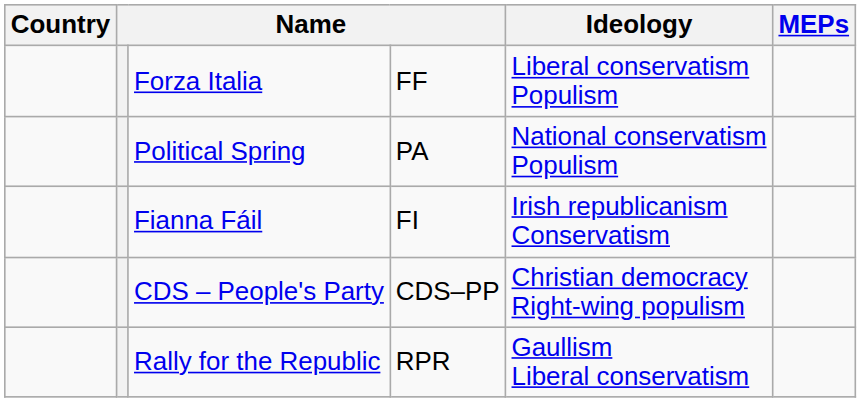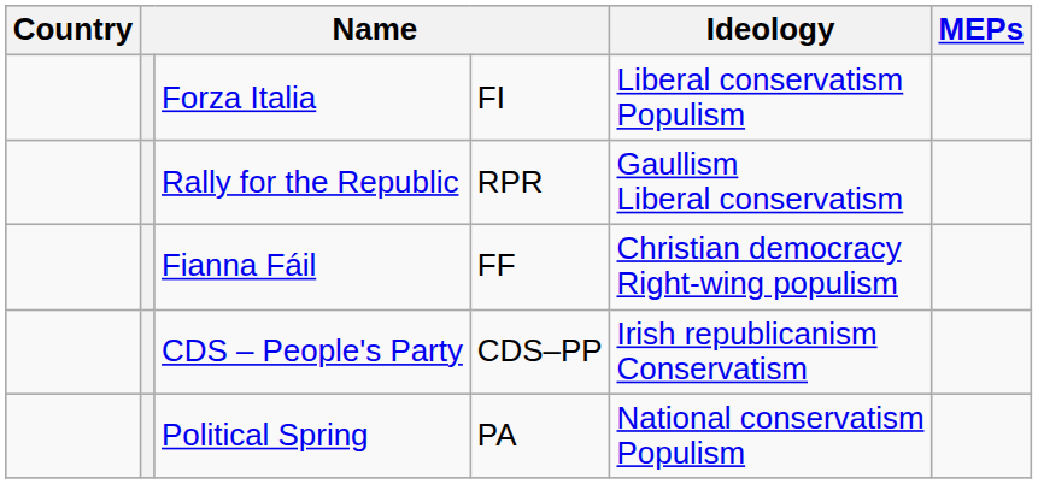Forza Italia | column 4: FF -> FI
rows swapped: Rally for the Republic <-> Political Spring
Fianna Fáil | column 4: FI -> FF
Fianna Fáil | Ideology: Irish republicanism Conservatism -> Christian democracy Right-wing populism
CDS – People's Party | Ideology: Christian democracy Right-wing populism -> Irish republicanism Conservatism
